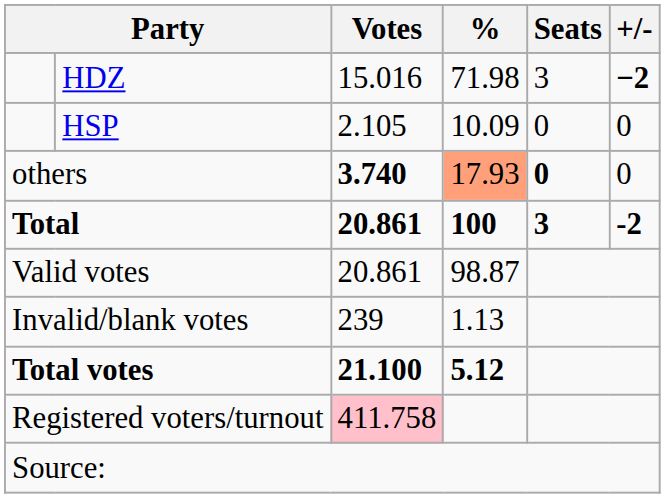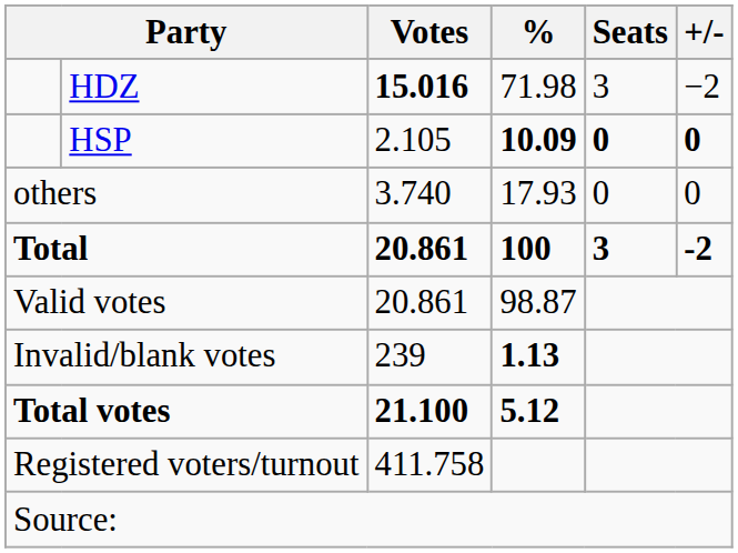HDZ | Votes: normal -> bold
HDZ | +/-: bold -> normal
HSP | %: normal -> bold
HSP | Seats: normal -> bold
HSP | +/-: normal -> bold
others | Votes: bold -> normal
others | %: lightsalmon background -> no background
others | Seats: bold -> normal
Invalid/blank votes | %: normal -> bold
Registered voters/turnout | Votes: pink background -> no background
